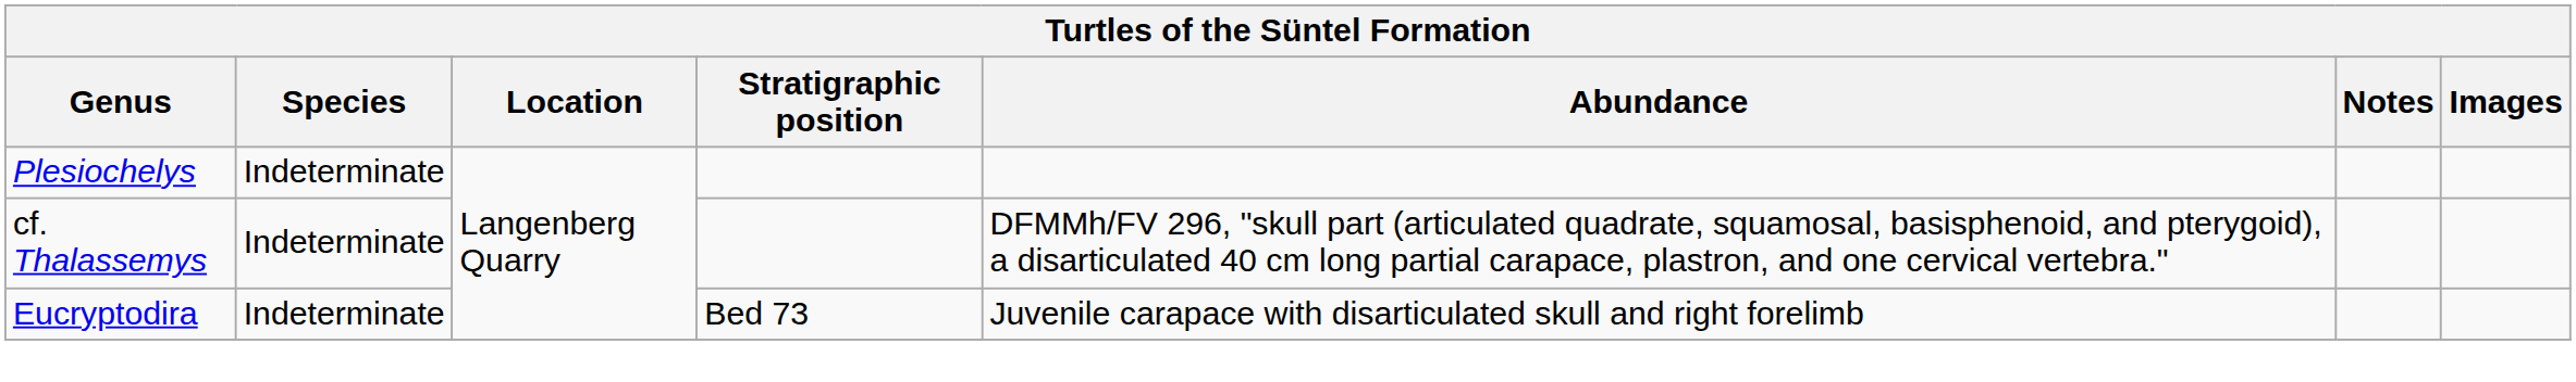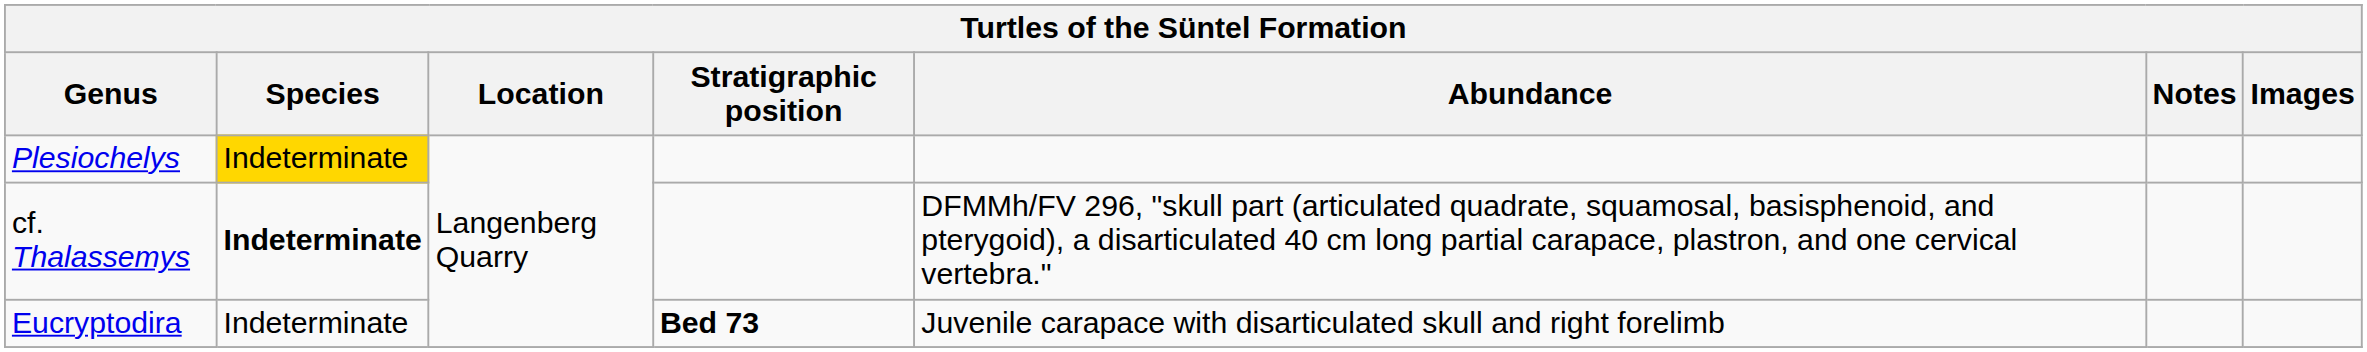Plesiochelys | Species: no background -> gold background
cf. Thalassemys | Species: normal -> bold
Eucryptodira | Stratigraphic position: normal -> bold
